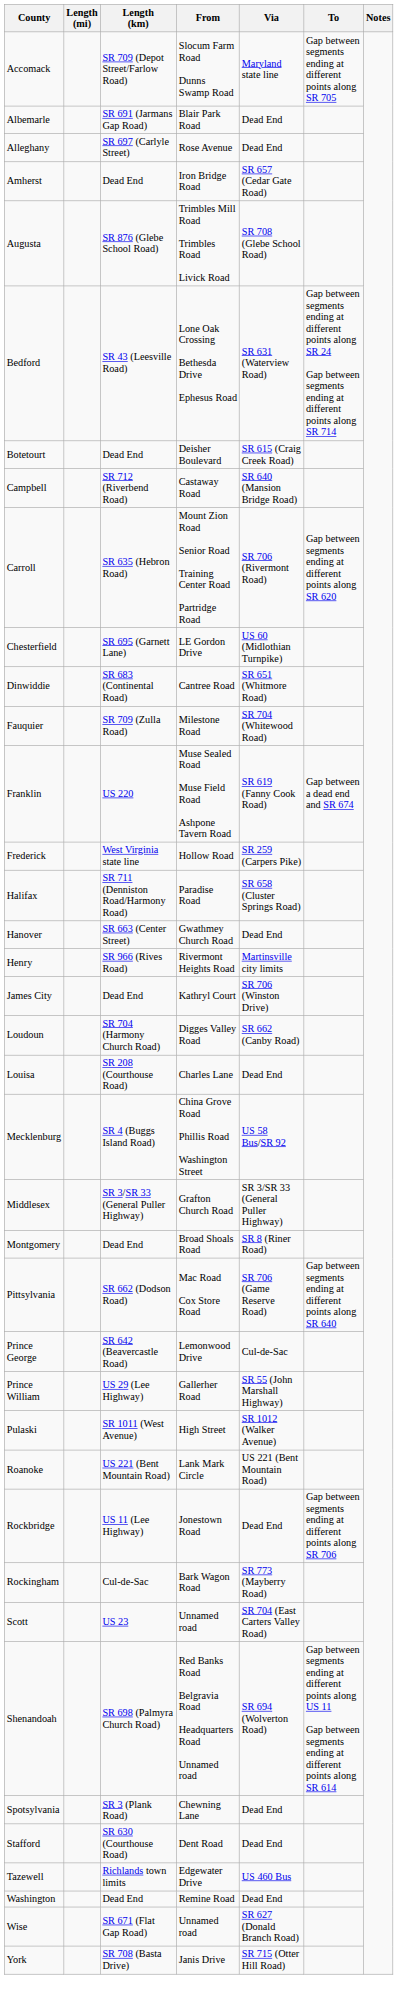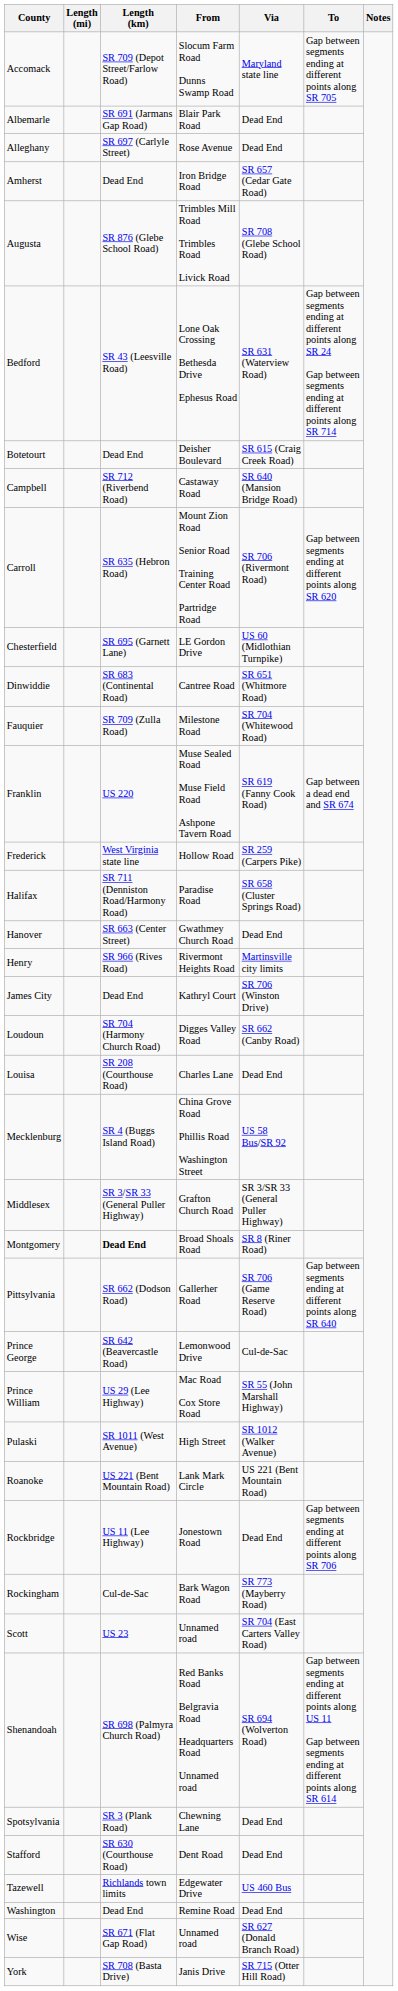Montgomery | Length (km): normal -> bold
Pittsylvania | From: Mac Road Cox Store Road -> Gallerher Road
Prince William | From: Gallerher Road -> Mac Road Cox Store Road
